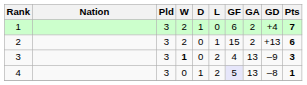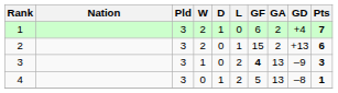row 4 | W: bold -> normal
row 4 | GF: normal -> bold
row 5 | GF: lavender background -> no background
